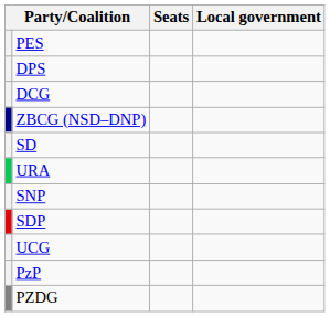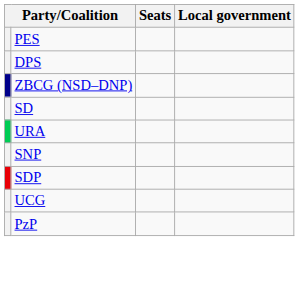- row: DCG
- row: PZDG
